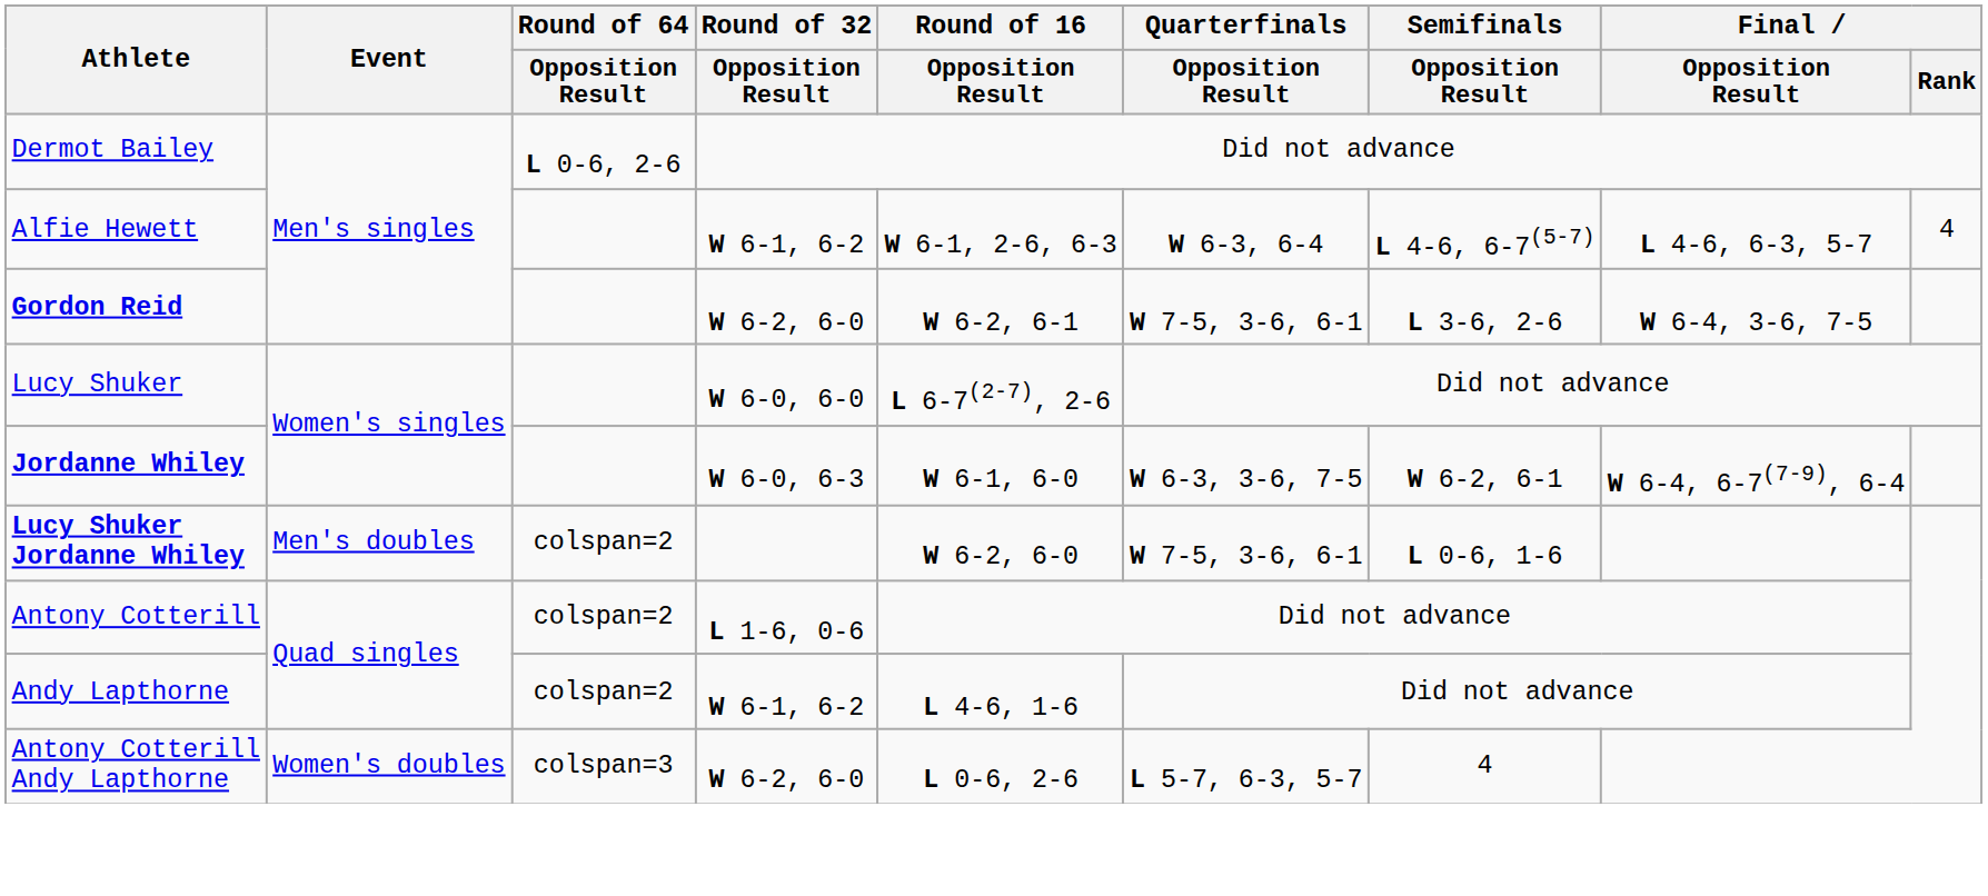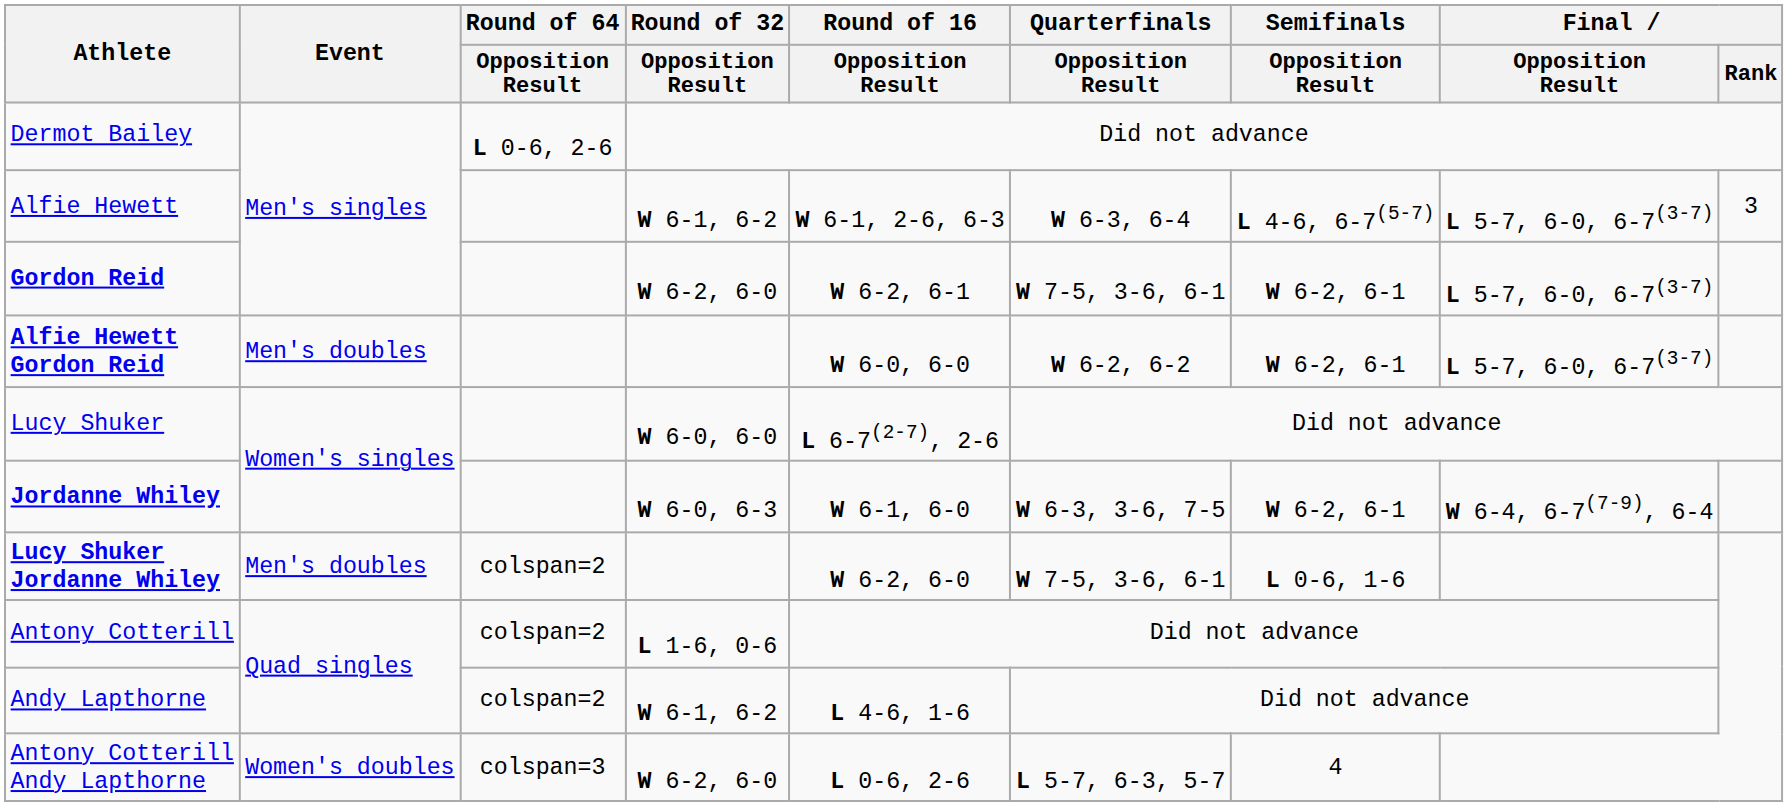Alfie Hewett | Final / Opposition Result: L 4-6, 6-3, 5-7 -> L 5-7, 6-0, 6-7(3-7)
Alfie Hewett | Final / Rank: 4 -> 3
Gordon Reid | Semifinals / Opposition Result: L 3-6, 2-6 -> W 6-2, 6-1
Gordon Reid | Final / Opposition Result: W 6-4, 3-6, 7-5 -> L 5-7, 6-0, 6-7(3-7)
+ row: Alfie Hewett Gordon Reid | Men's doubles | W 6-0, 6-0 | W 6-2, 6-2 | W 6-2, 6-1 | L 5-7, 6-0, 6-7(3-7)
